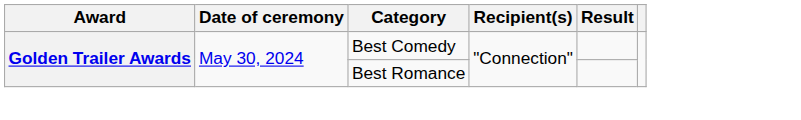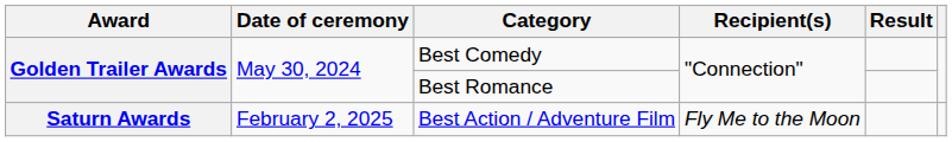+ row: Saturn Awards | February 2, 2025 | Best Action / Adventure Film | Fly Me to the Moon
